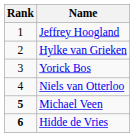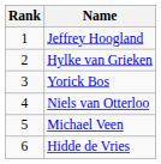Michael Veen | Rank: bold -> normal
Hidde de Vries | Rank: bold -> normal
